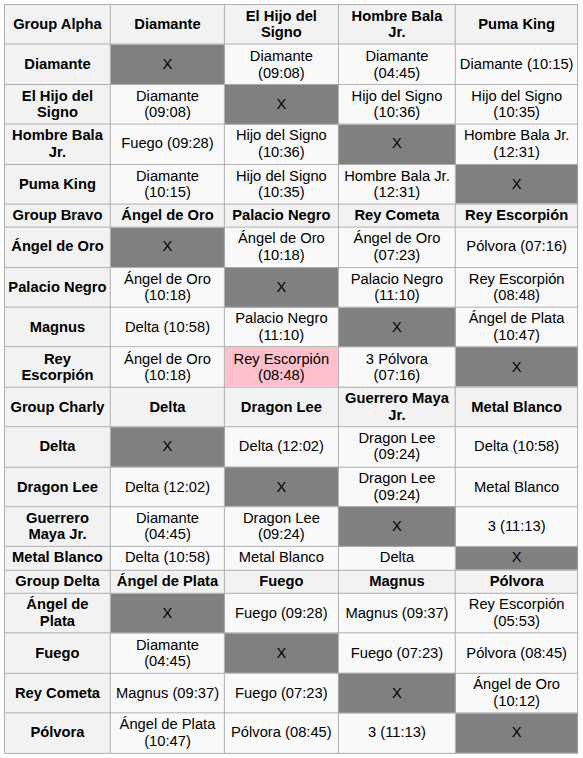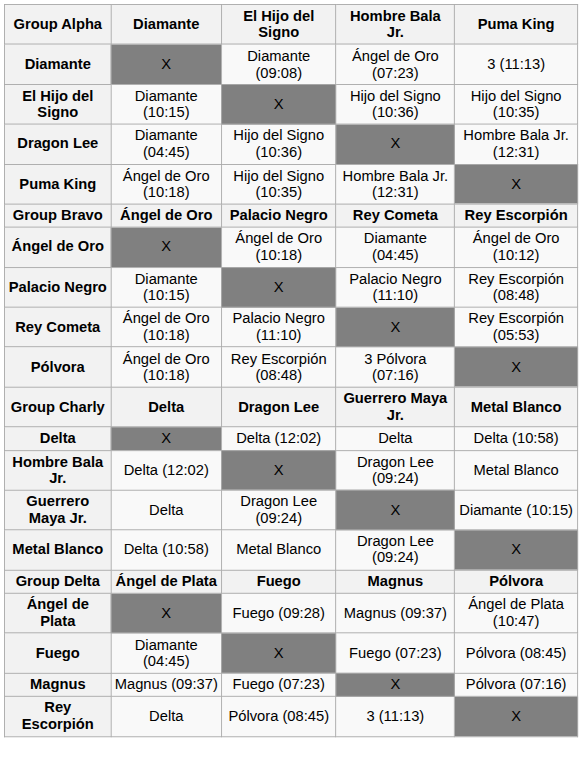row 2 | Hombre Bala Jr.: Diamante (04:45) -> Ángel de Oro (07:23)
row 2 | Puma King: Diamante (10:15) -> 3 (11:13)
row 3 | Diamante: Diamante (09:08) -> Diamante (10:15)
row 4 | Group Alpha: Hombre Bala Jr. -> Dragon Lee
row 4 | Diamante: Fuego (09:28) -> Diamante (04:45)
row 5 | Diamante: Diamante (10:15) -> Ángel de Oro (10:18)
row 7 | Hombre Bala Jr.: Ángel de Oro (07:23) -> Diamante (04:45)
row 7 | Puma King: Pólvora (07:16) -> Ángel de Oro (10:12)
row 8 | Diamante: Ángel de Oro (10:18) -> Diamante (10:15)
row 9 | Group Alpha: Magnus -> Rey Cometa
row 9 | Diamante: Delta (10:58) -> Ángel de Oro (10:18)
row 9 | Puma King: Ángel de Plata (10:47) -> Rey Escorpión (05:53)
row 10 | Group Alpha: Rey Escorpión -> Pólvora
row 10 | El Hijo del Signo: pink background -> no background
row 12 | Hombre Bala Jr.: Dragon Lee (09:24) -> Delta
row 13 | Group Alpha: Dragon Lee -> Hombre Bala Jr.
row 14 | Diamante: Diamante (04:45) -> Delta
row 14 | Puma King: 3 (11:13) -> Diamante (10:15)
row 15 | Hombre Bala Jr.: Delta -> Dragon Lee (09:24)
row 17 | Puma King: Rey Escorpión (05:53) -> Ángel de Plata (10:47)
row 19 | Group Alpha: Rey Cometa -> Magnus
row 19 | Puma King: Ángel de Oro (10:12) -> Pólvora (07:16)
row 20 | Group Alpha: Pólvora -> Rey Escorpión
row 20 | Diamante: Ángel de Plata (10:47) -> Delta
